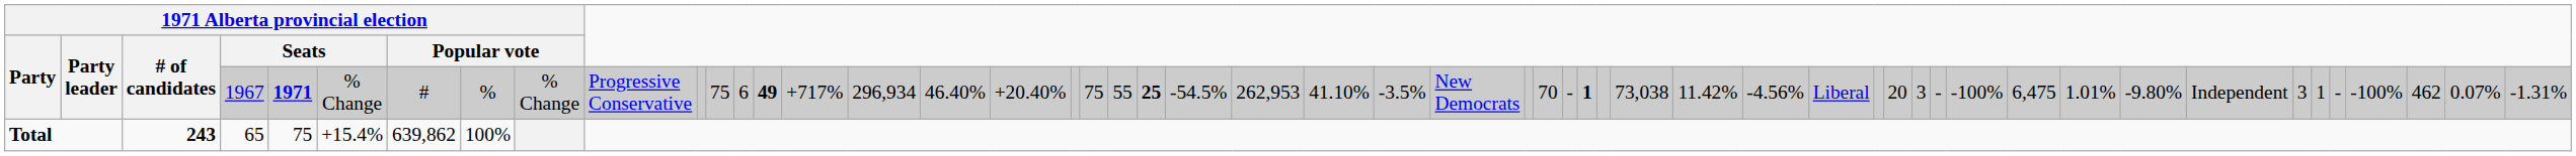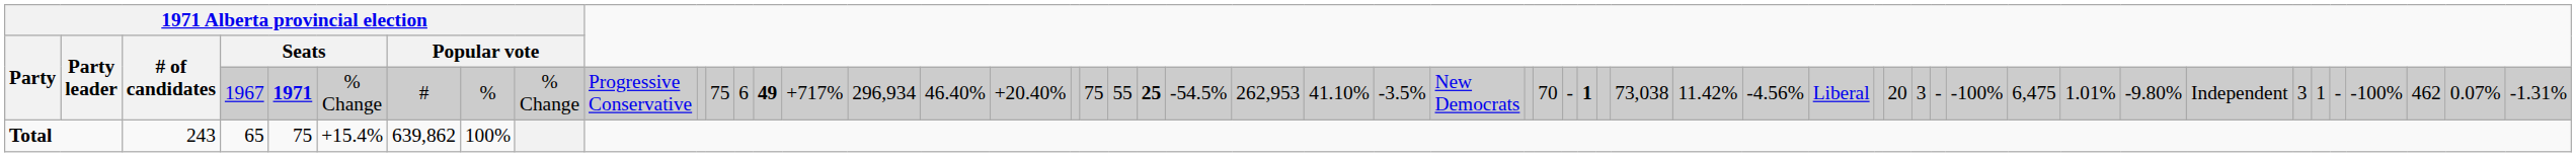row 4 | 1971 Alberta provincial election / # of candidates: bold -> normal
